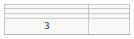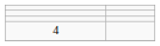row 4 | column 1: 3 -> 4
